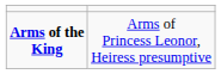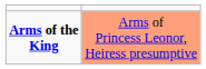Arms of the King | column 2: no background -> lightsalmon background
